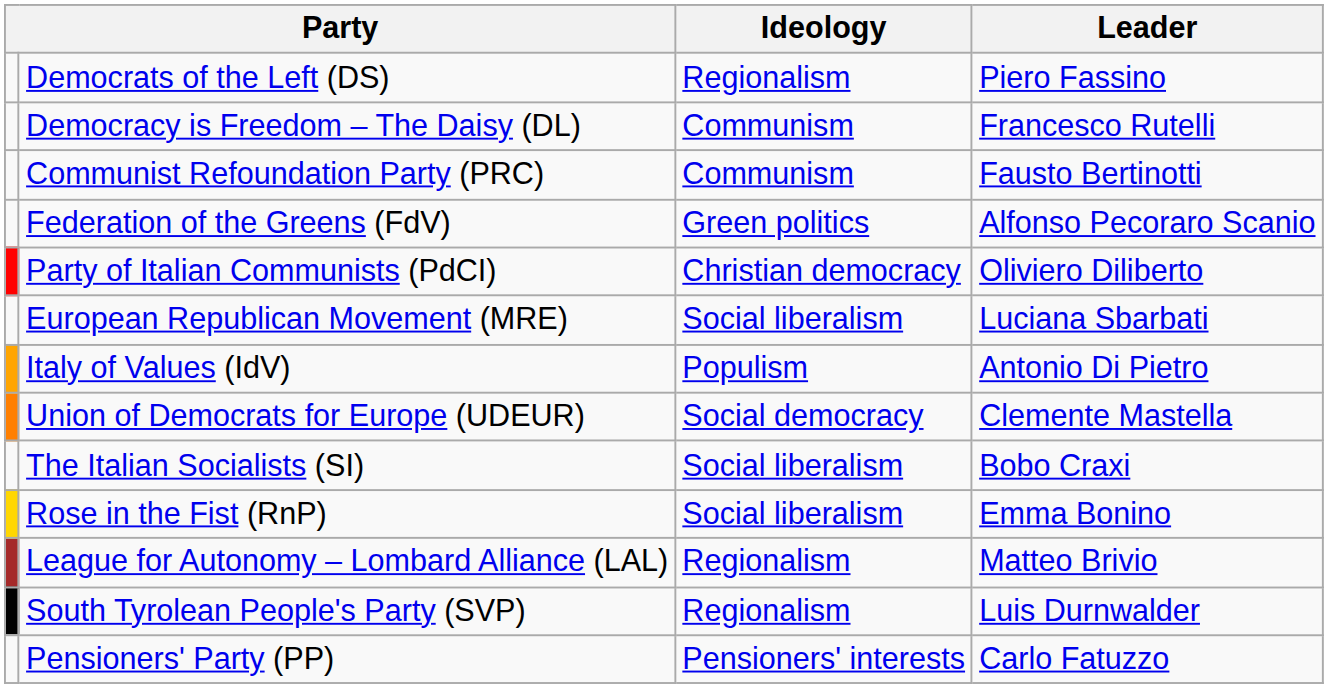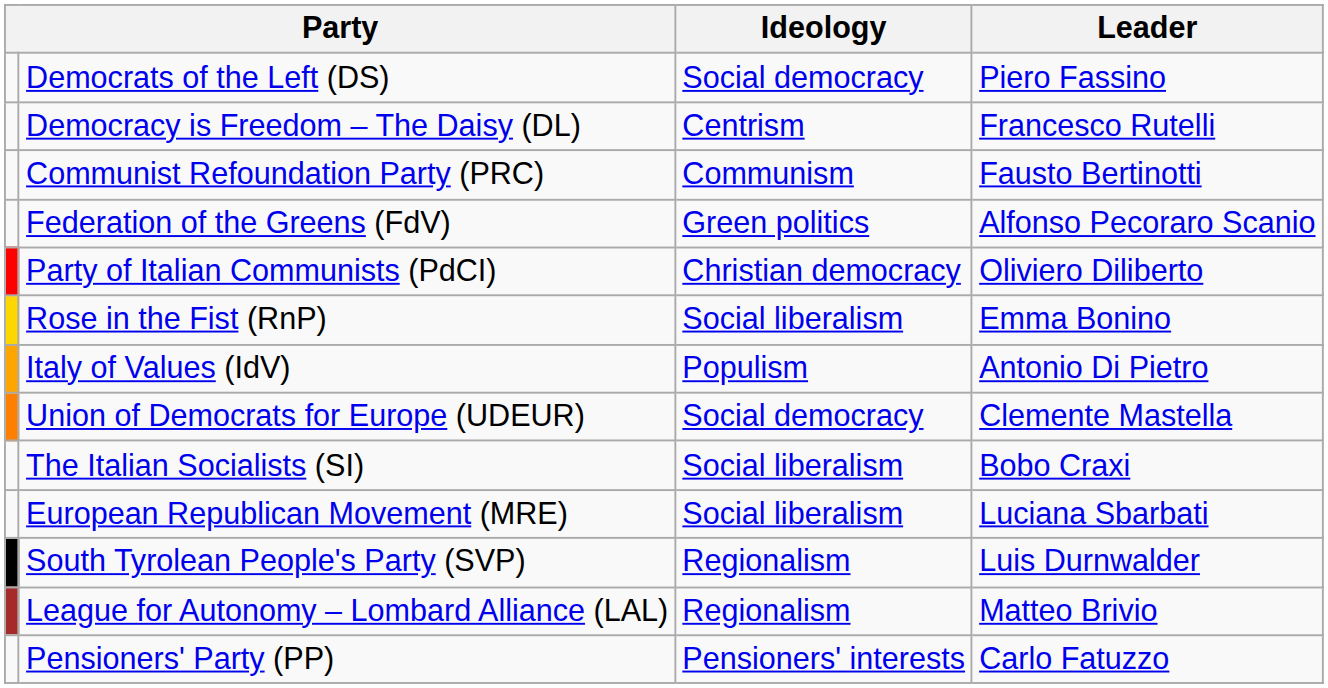Democrats of the Left (DS) | Ideology: Regionalism -> Social democracy
Democracy is Freedom – The Daisy (DL) | Ideology: Communism -> Centrism
rows swapped: Rose in the Fist (RnP) <-> European Republican Movement (MRE)
rows swapped: League for Autonomy – Lombard Alliance (LAL) <-> South Tyrolean People's Party (SVP)
